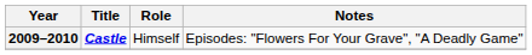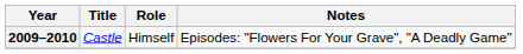2009–2010 | Title: bold -> normal
